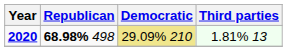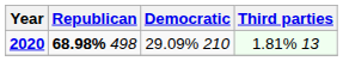2020 | Democratic: khaki background -> no background
